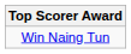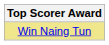row 2 | column 1: no background -> khaki background
